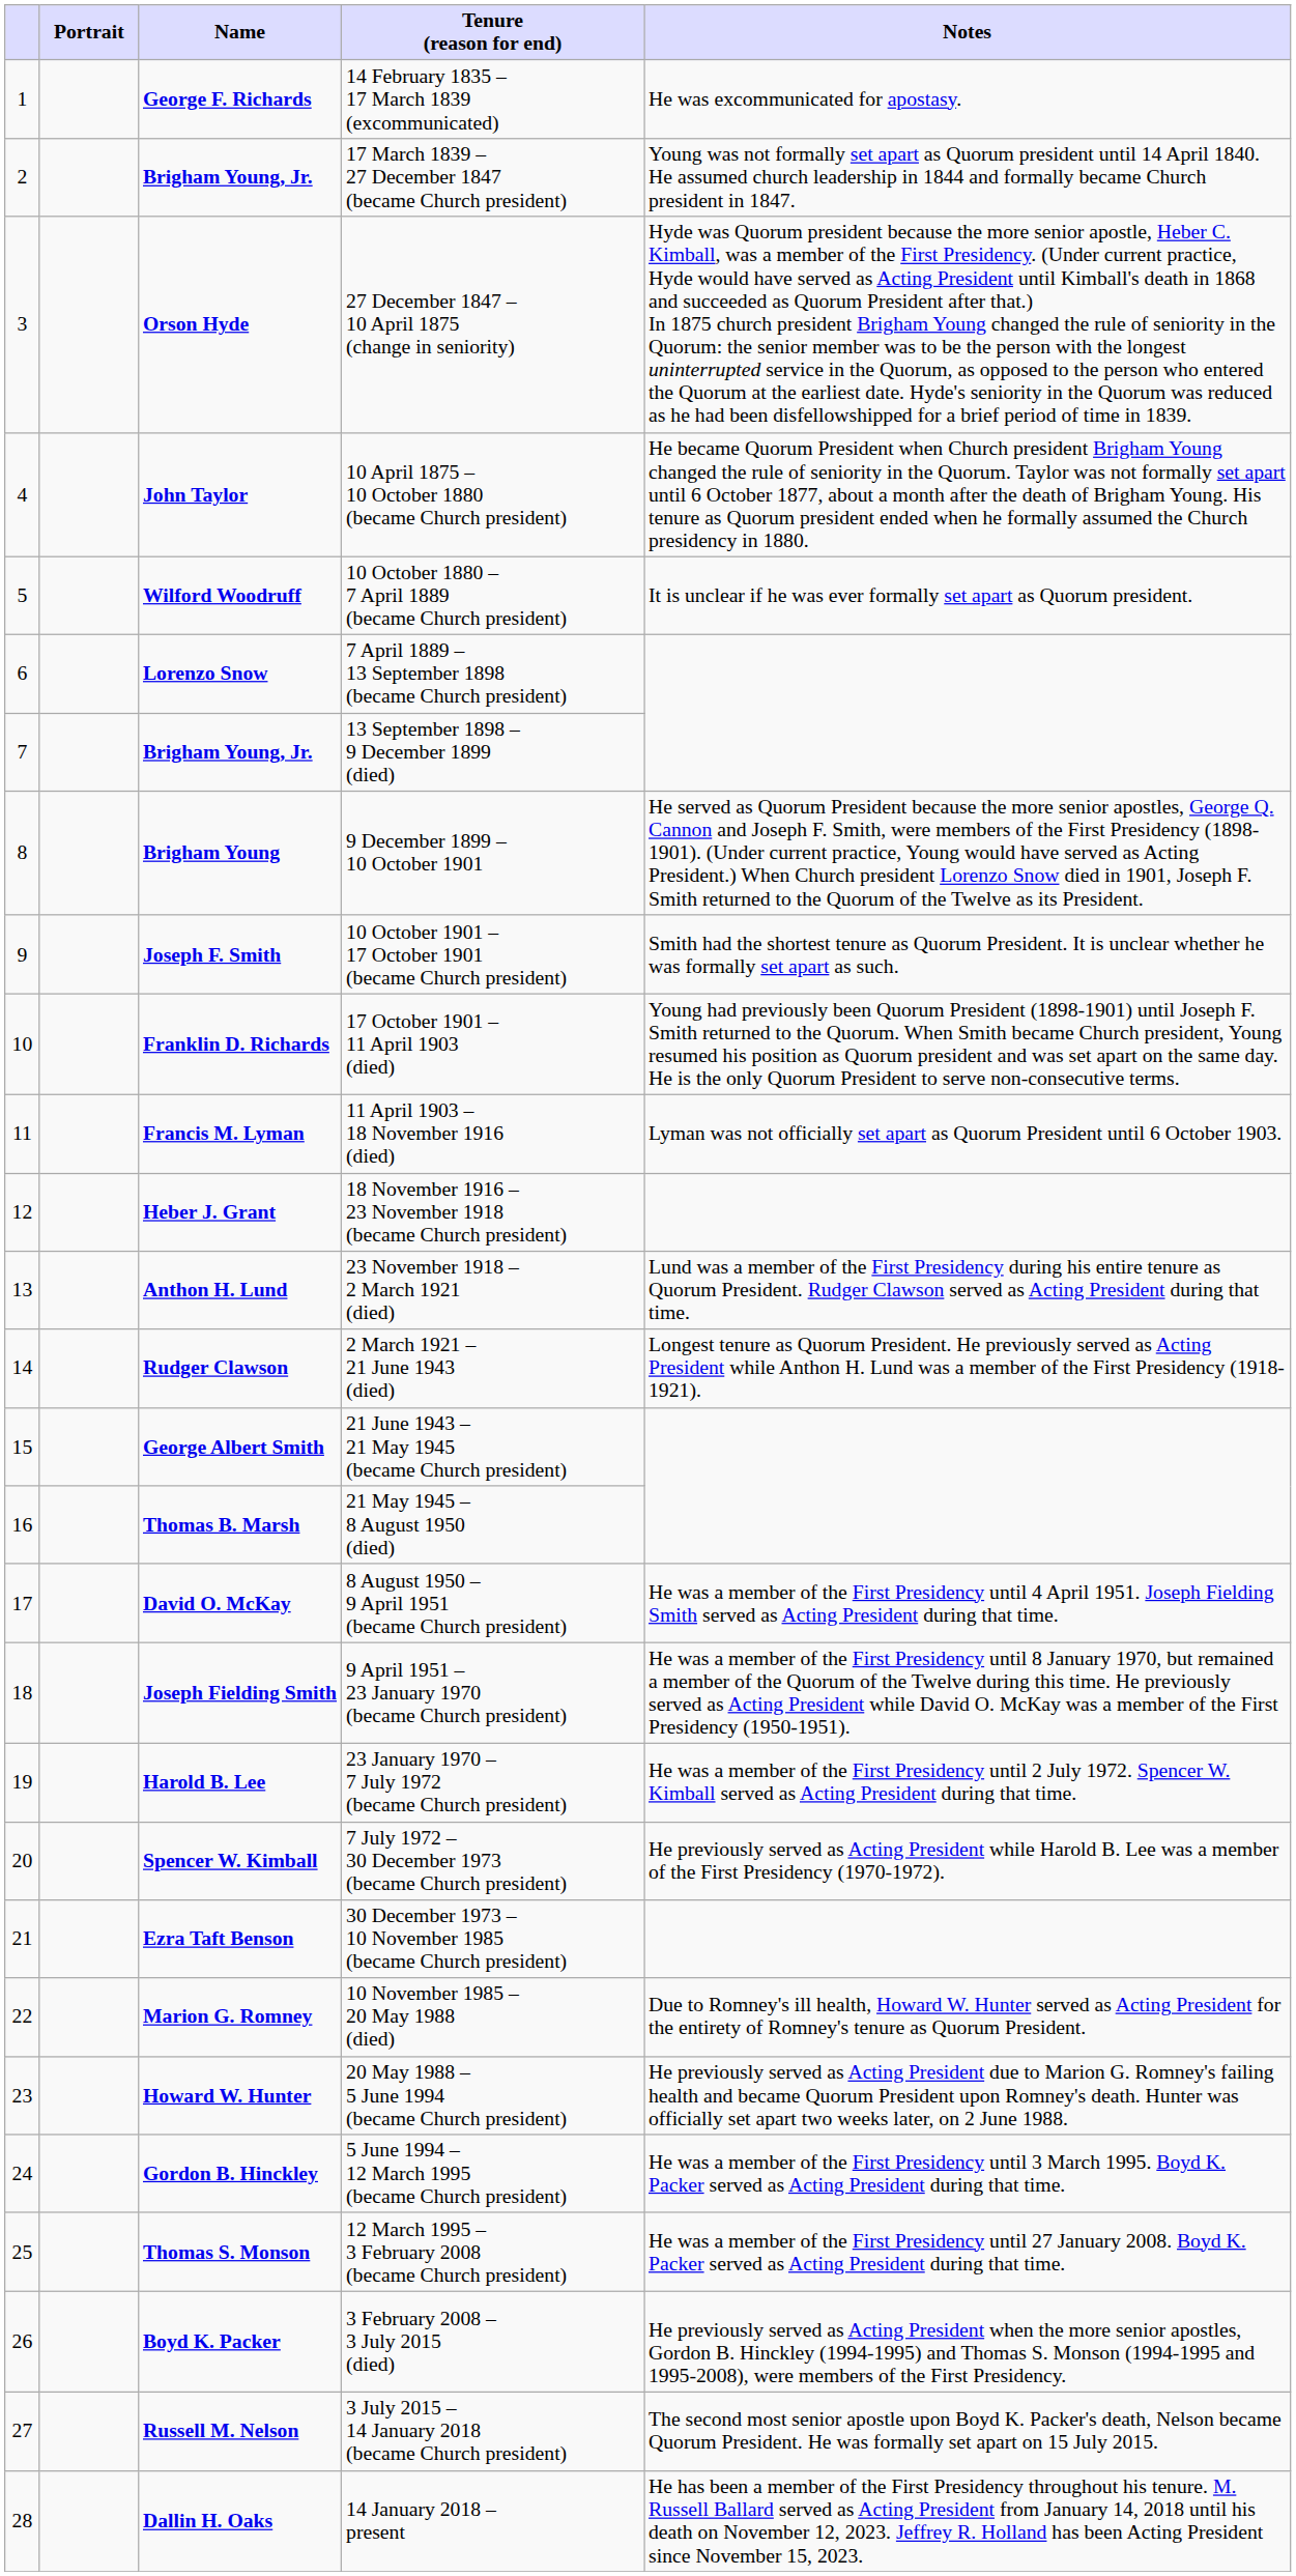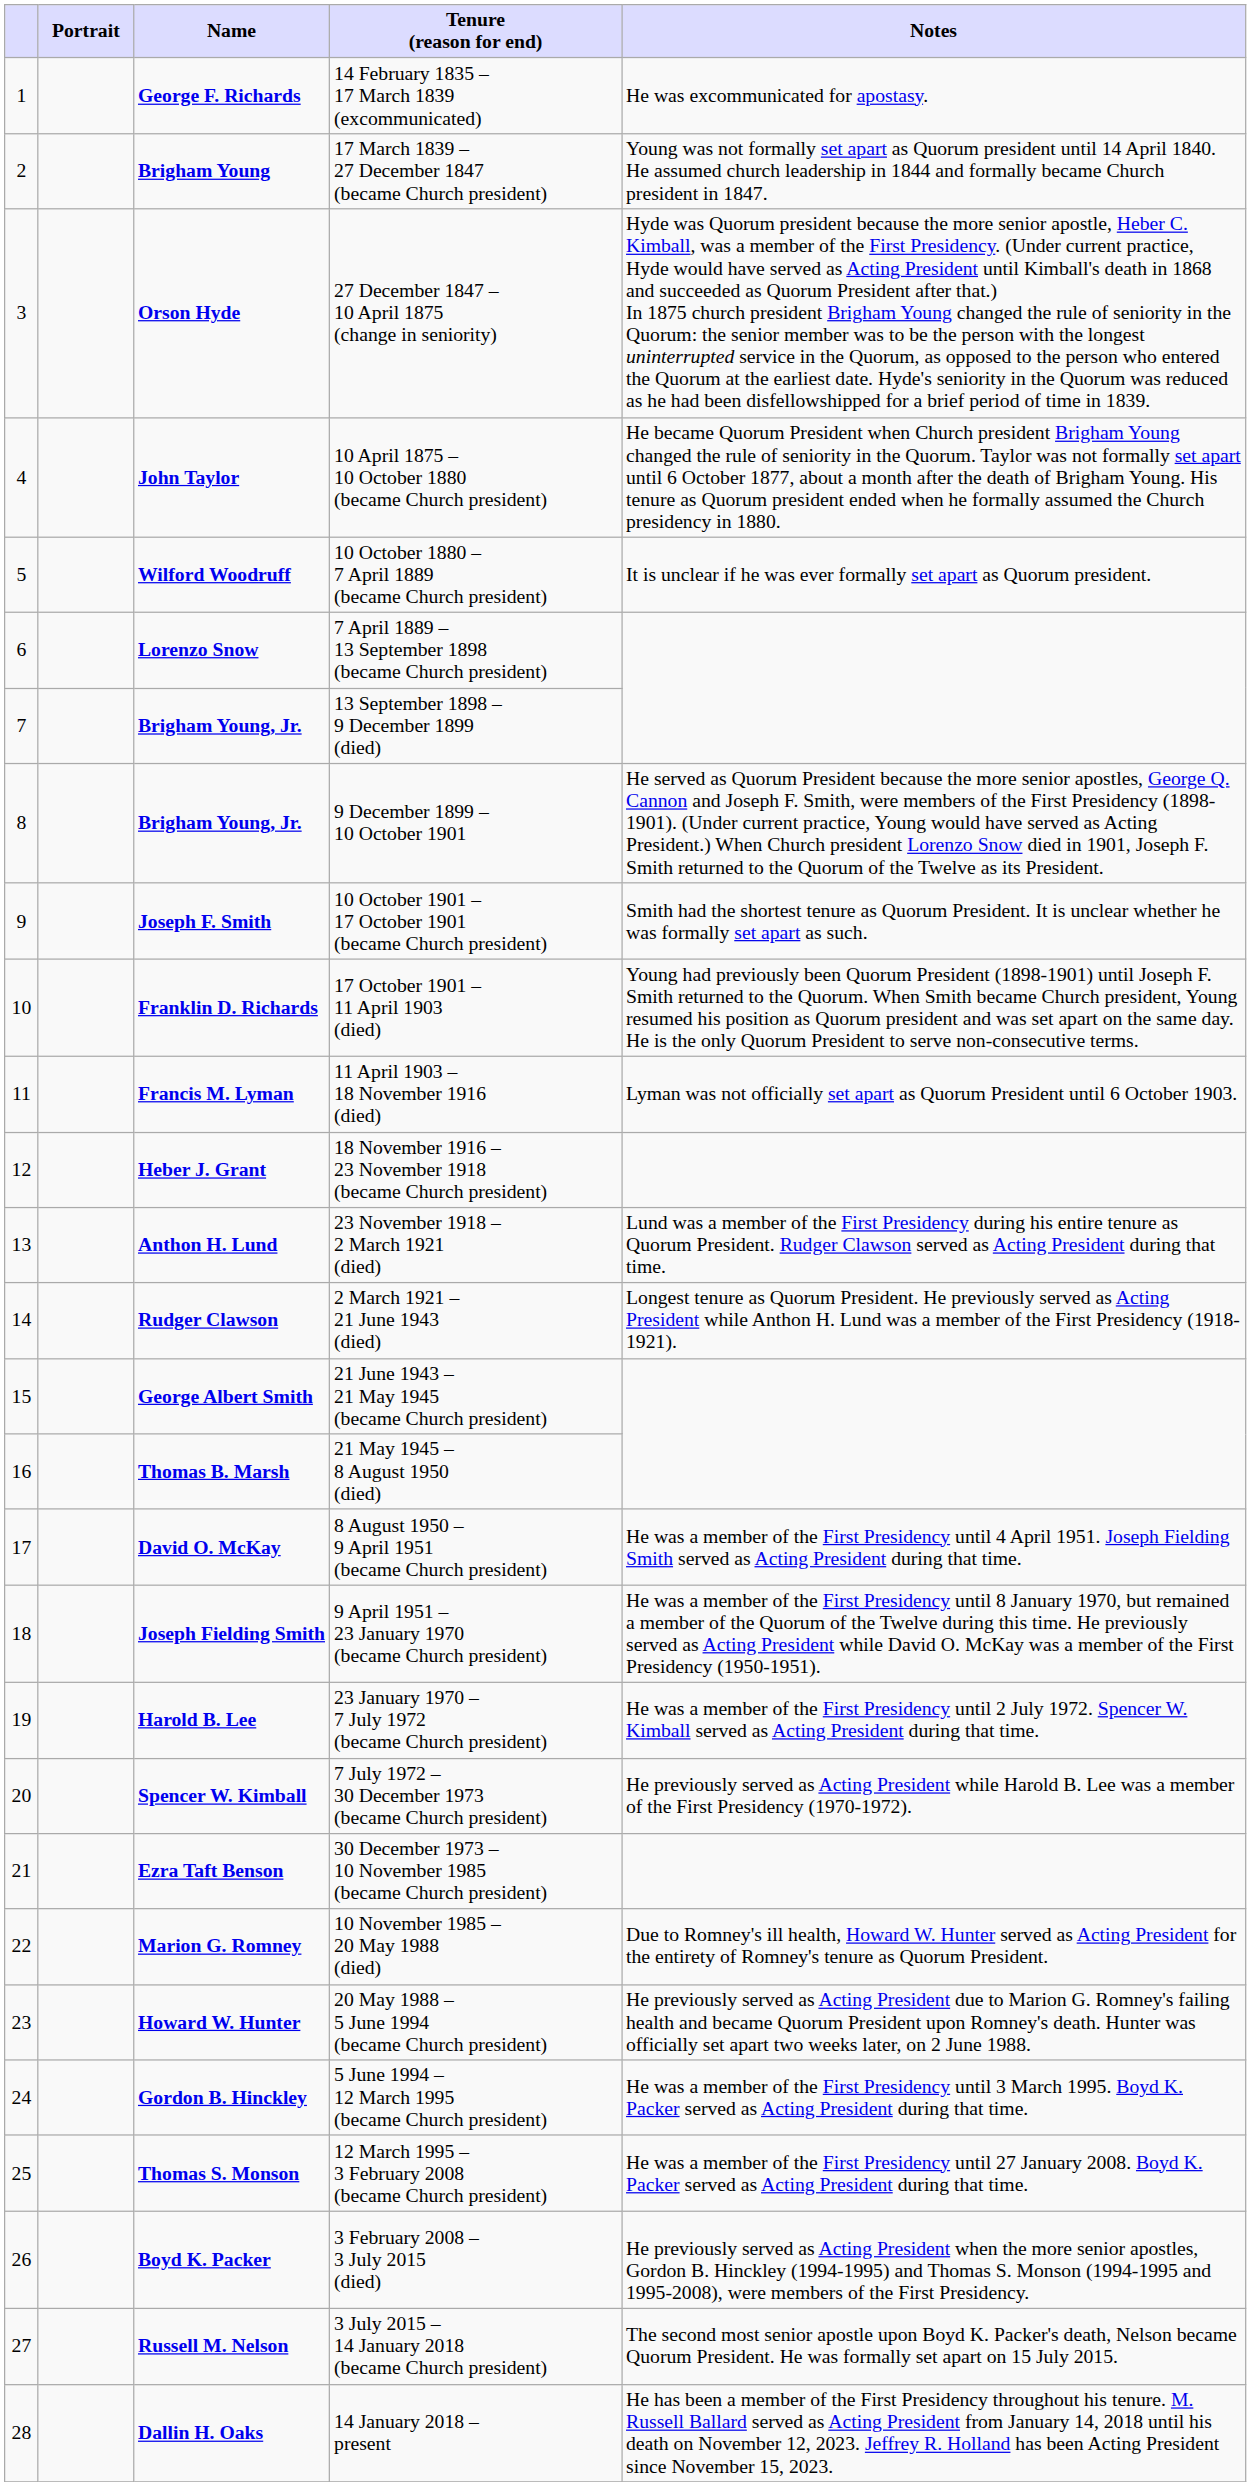17 March 1839 – 27 December 1847 (became Church president) | Name: Brigham Young, Jr. -> Brigham Young
9 December 1899 – 10 October 1901 | Name: Brigham Young -> Brigham Young, Jr.
